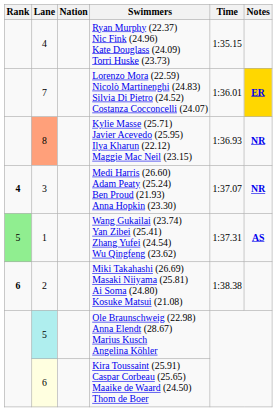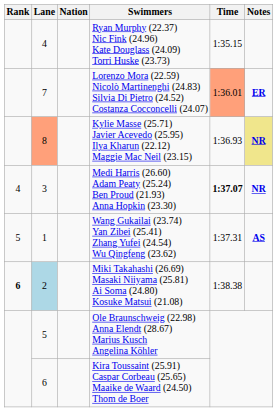row 3 | Time: no background -> lightsalmon background
row 3 | Notes: gold background -> no background
row 4 | Notes: no background -> khaki background
row 5 | Rank: bold -> normal
row 5 | Time: normal -> bold
row 6 | Rank: lightgreen background -> no background
row 7 | Lane: no background -> lightblue background
row 8 | Lane: paleturquoise background -> no background
row 9 | Lane: lightyellow background -> no background
